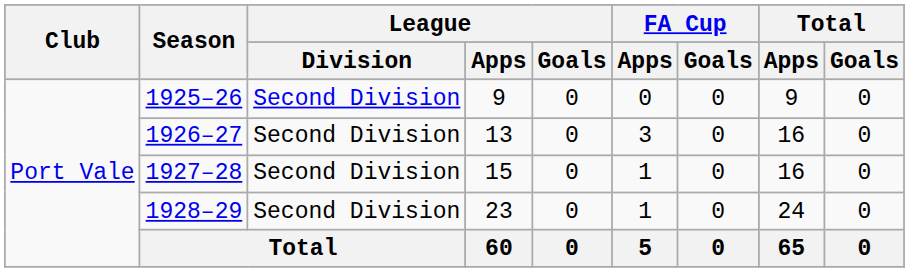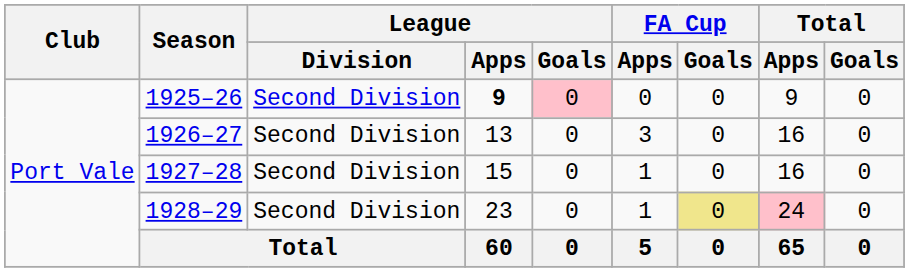1925–26 | League / Apps: normal -> bold
1925–26 | League / Goals: no background -> pink background
1928–29 | FA Cup / Goals: no background -> khaki background
1928–29 | Total / Apps: no background -> pink background
